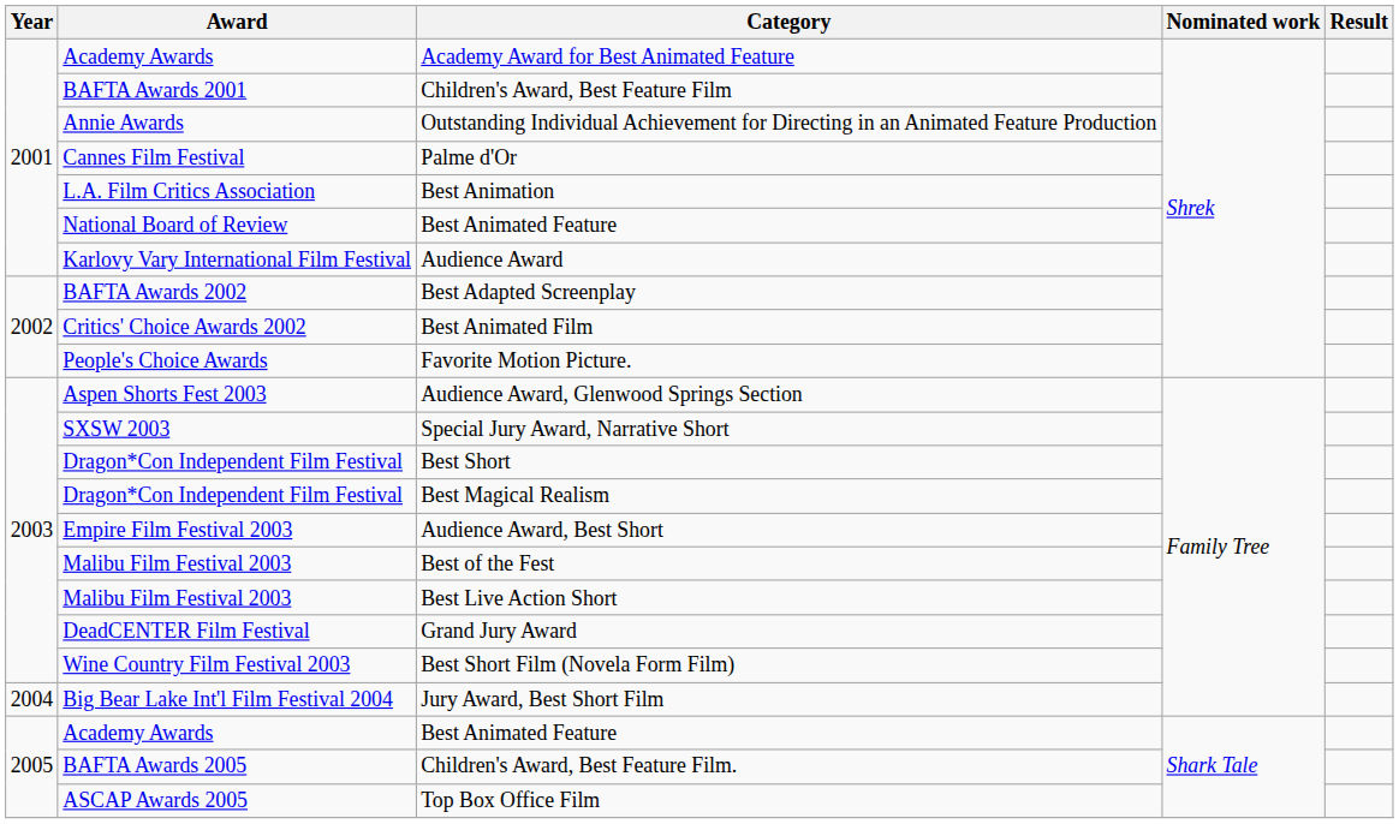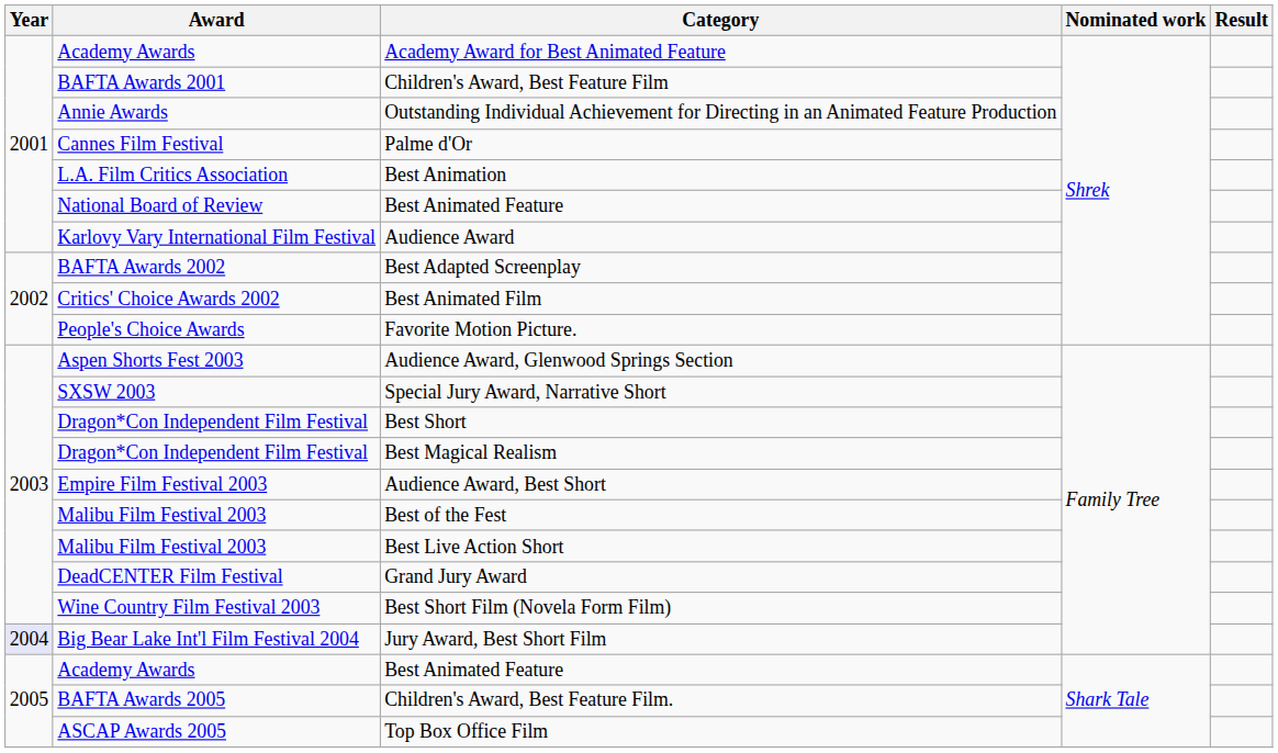Jury Award, Best Short Film | Year: no background -> lavender background
